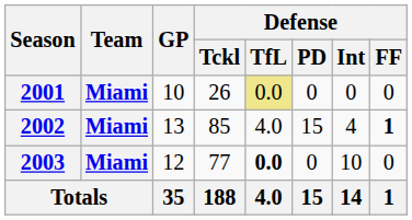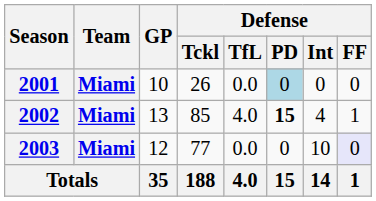2001 | Defense / TfL: khaki background -> no background
2001 | Defense / PD: no background -> lightblue background
2002 | Defense / PD: normal -> bold
2002 | Defense / FF: bold -> normal
2003 | Defense / TfL: bold -> normal
2003 | Defense / FF: no background -> lavender background
